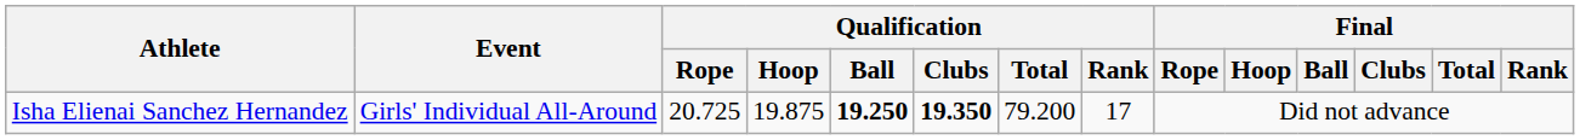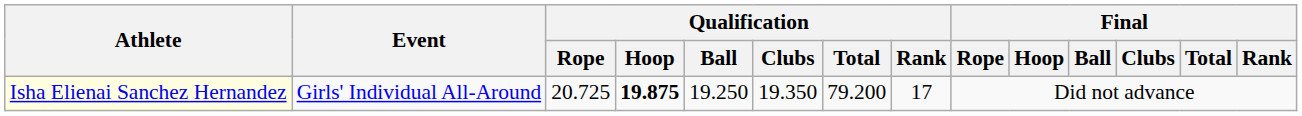row 3 | Athlete: no background -> lightyellow background
row 3 | Qualification / Hoop: normal -> bold
row 3 | Qualification / Ball: bold -> normal
row 3 | Qualification / Clubs: bold -> normal
